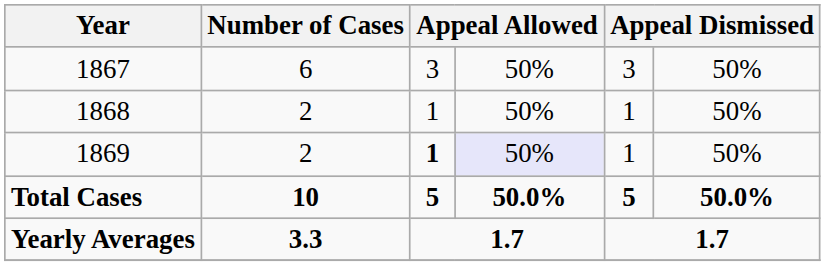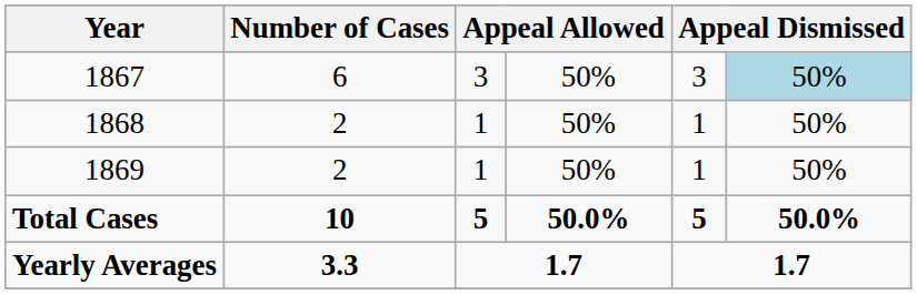1867 | column 6: no background -> lightblue background
1869 | column 3: bold -> normal
1869 | column 4: lavender background -> no background
